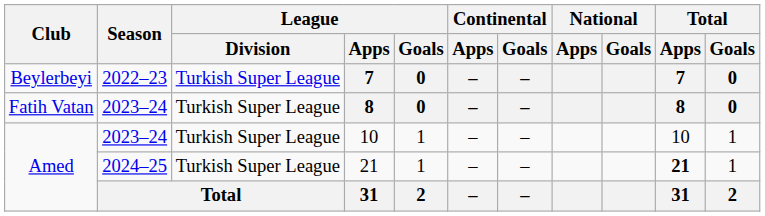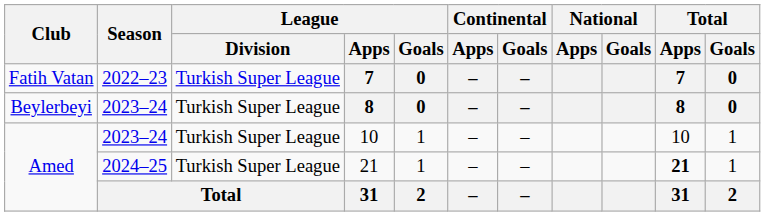row 3 | Club: Beylerbeyi -> Fatih Vatan
row 4 | Club: Fatih Vatan -> Beylerbeyi
